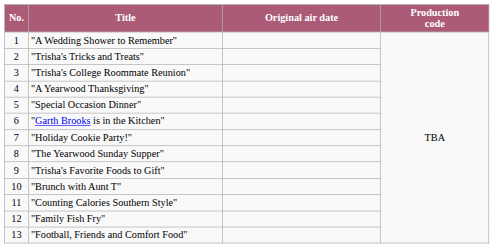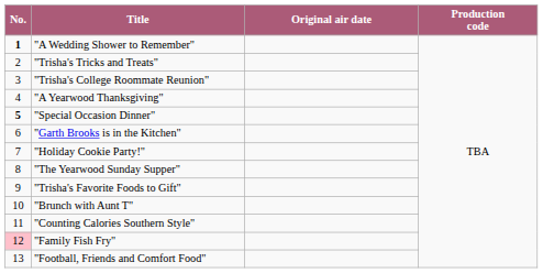"A Wedding Shower to Remember" | No.: normal -> bold
"Special Occasion Dinner" | No.: normal -> bold
"Family Fish Fry" | No.: no background -> pink background
